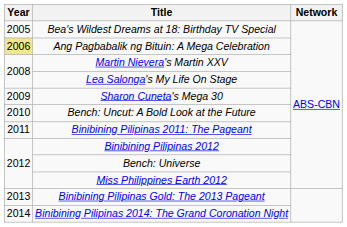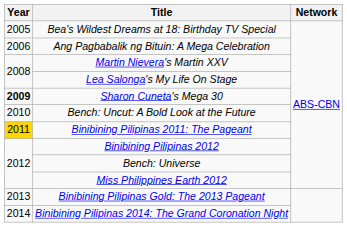Ang Pagbabalik ng Bituin: A Mega Celebration | Year: khaki background -> no background
Sharon Cuneta's Mega 30 | Year: normal -> bold
Binibining Pilipinas 2011: The Pageant | Year: no background -> gold background
